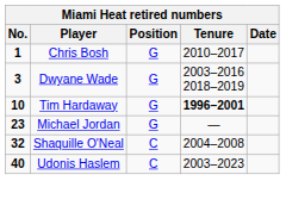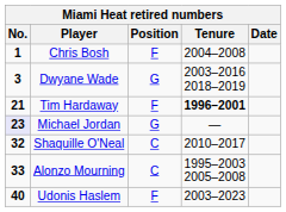Chris Bosh | Position: G -> F
Chris Bosh | Tenure: 2010–2017 -> 2004–2008
Tim Hardaway | No.: 10 -> 21
Tim Hardaway | Position: G -> F
Michael Jordan | No.: no background -> lavender background
Shaquille O'Neal | Tenure: 2004–2008 -> 2010–2017
+ row: 33 | Alonzo Mourning | C | 1995–2003 2005–2008
Udonis Haslem | Position: C -> F
